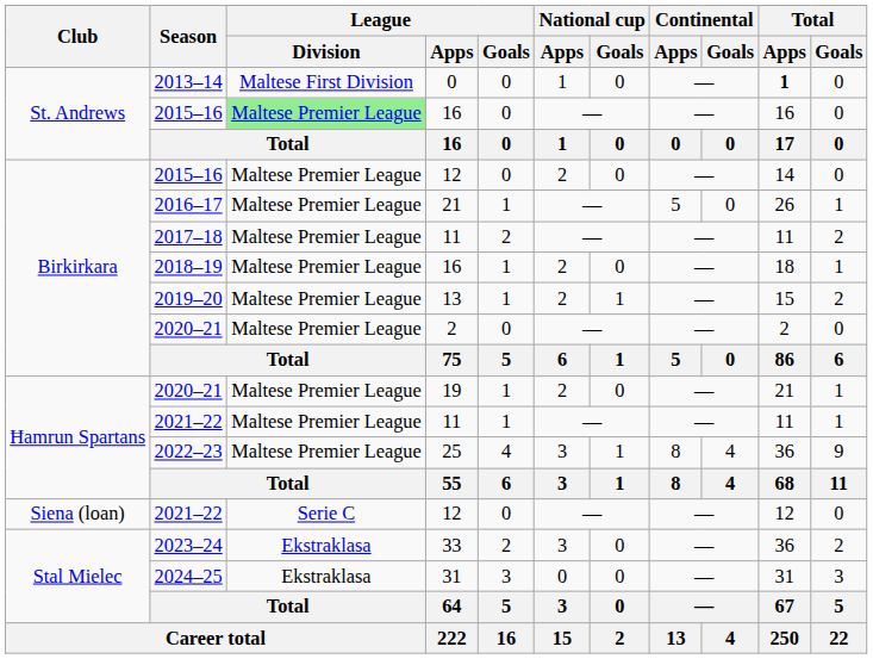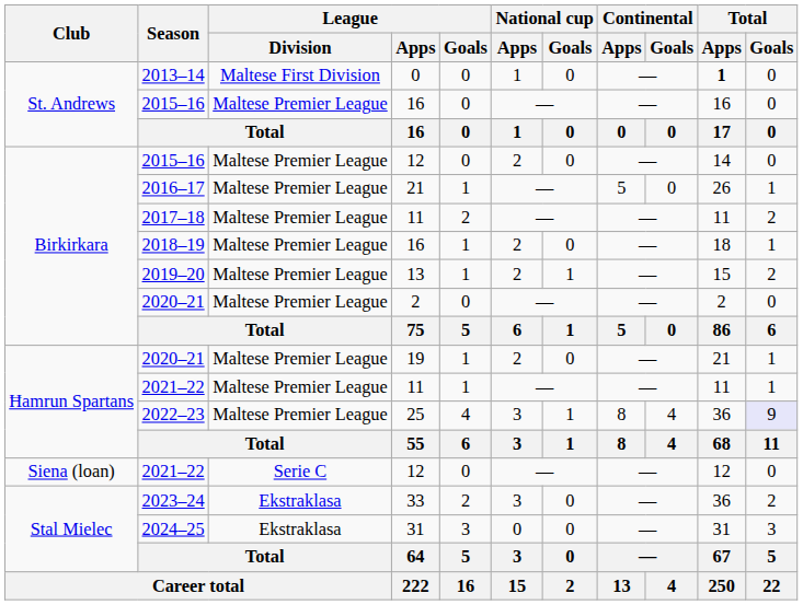2015–16 / 16 | League / Division: lightgreen background -> no background
2022–23 | Total / Goals: no background -> lavender background
